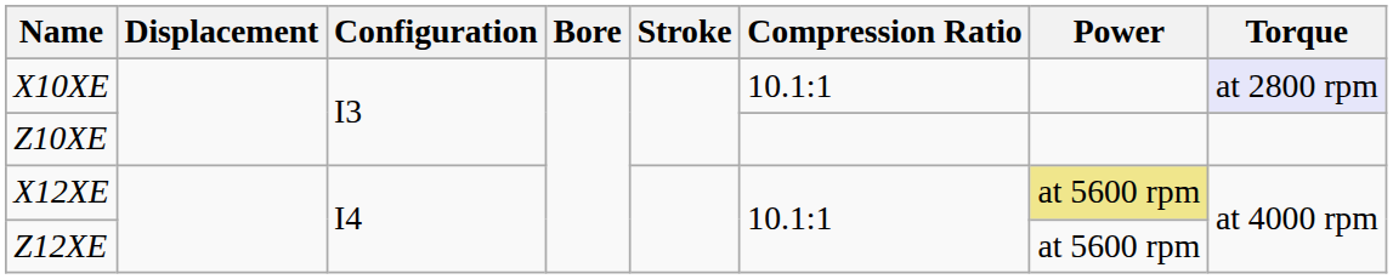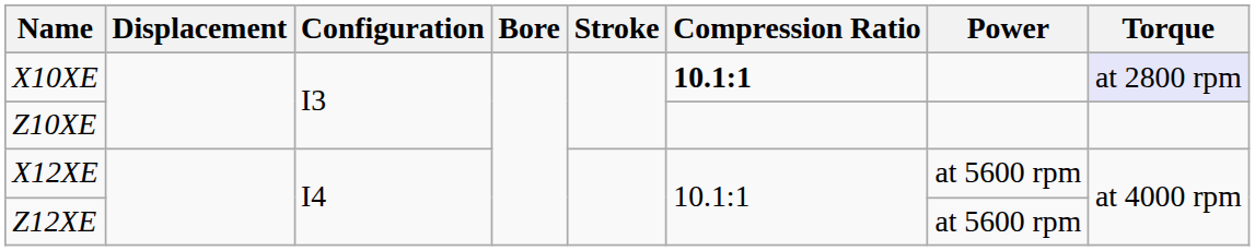X10XE | Compression Ratio: normal -> bold
X12XE | Power: khaki background -> no background
